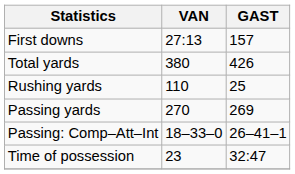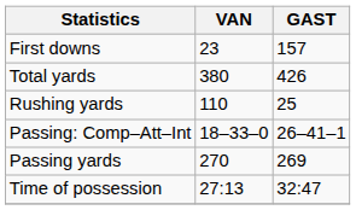First downs | VAN: 27:13 -> 23
rows swapped: Passing yards <-> Passing: Comp–Att–Int
Time of possession | VAN: 23 -> 27:13
